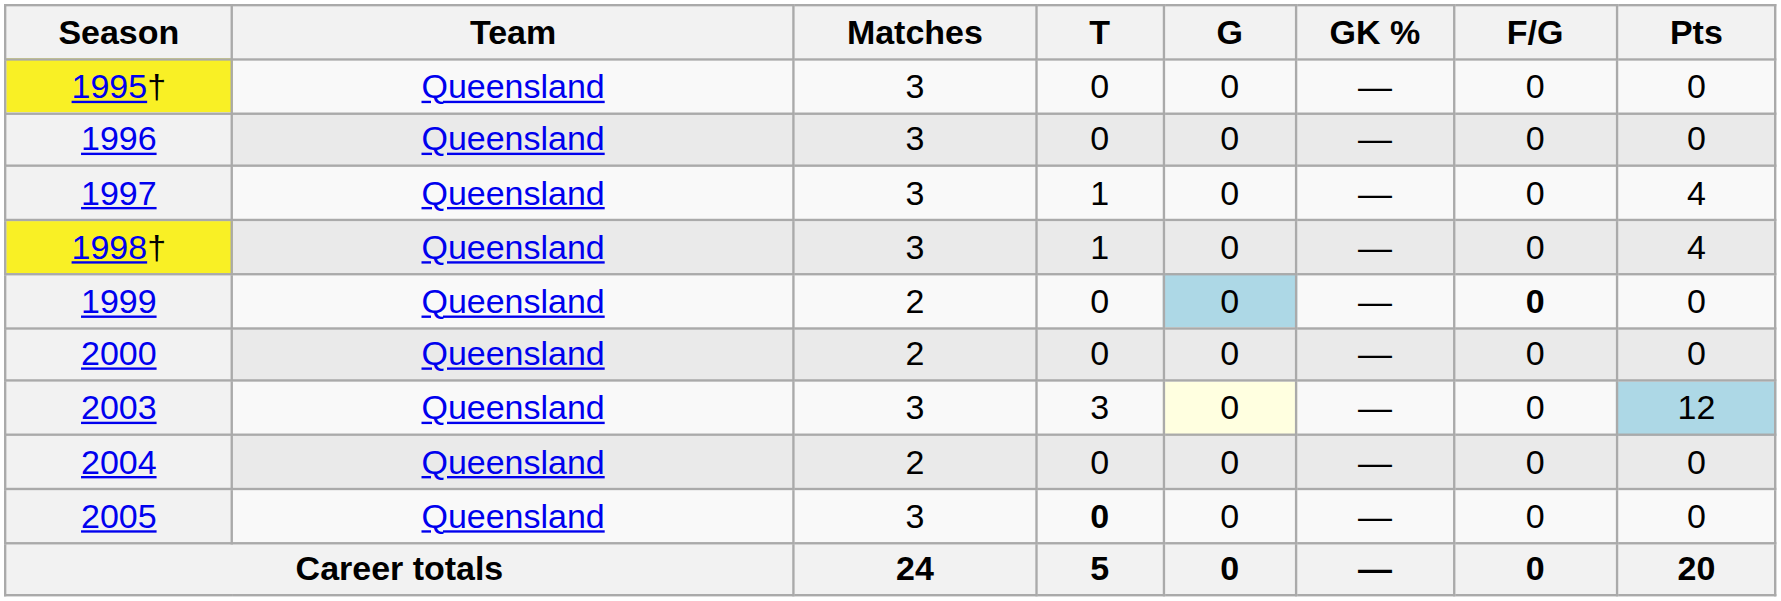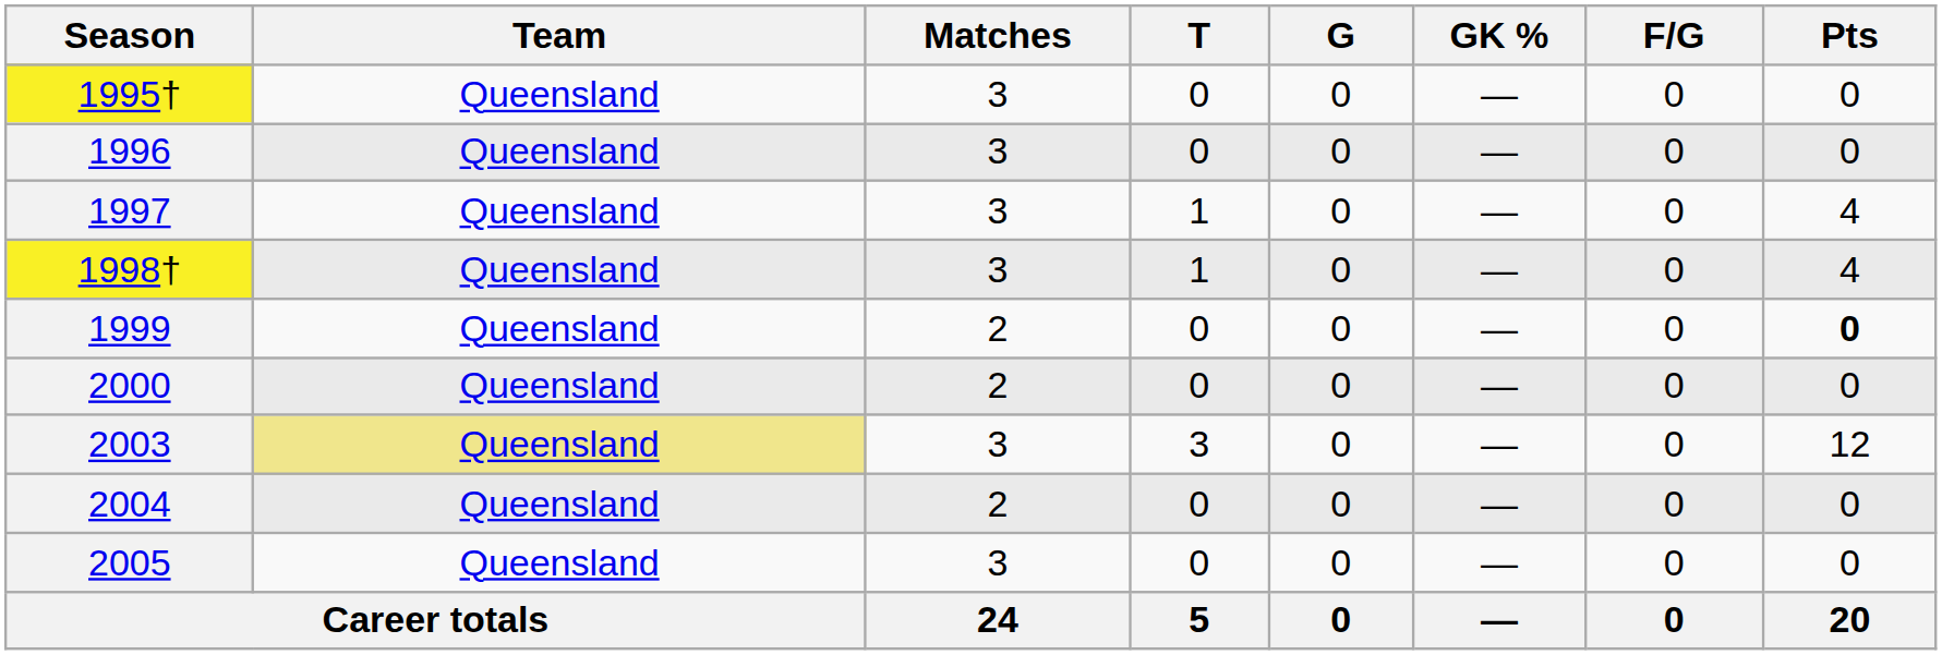1999 | G: lightblue background -> no background
1999 | F/G: bold -> normal
1999 | Pts: normal -> bold
2003 | Team: no background -> khaki background
2003 | G: lightyellow background -> no background
2003 | Pts: lightblue background -> no background
2005 | T: bold -> normal
